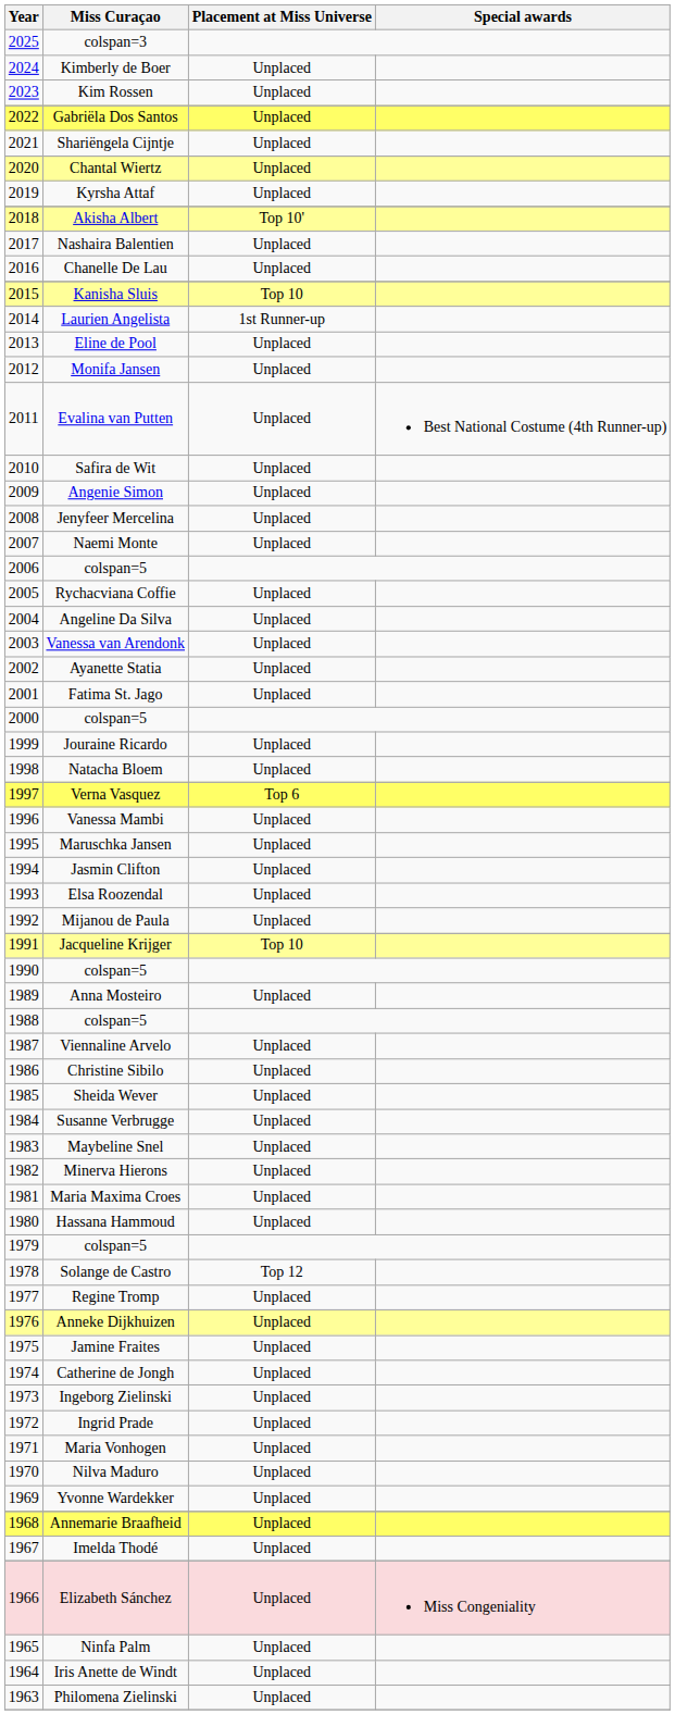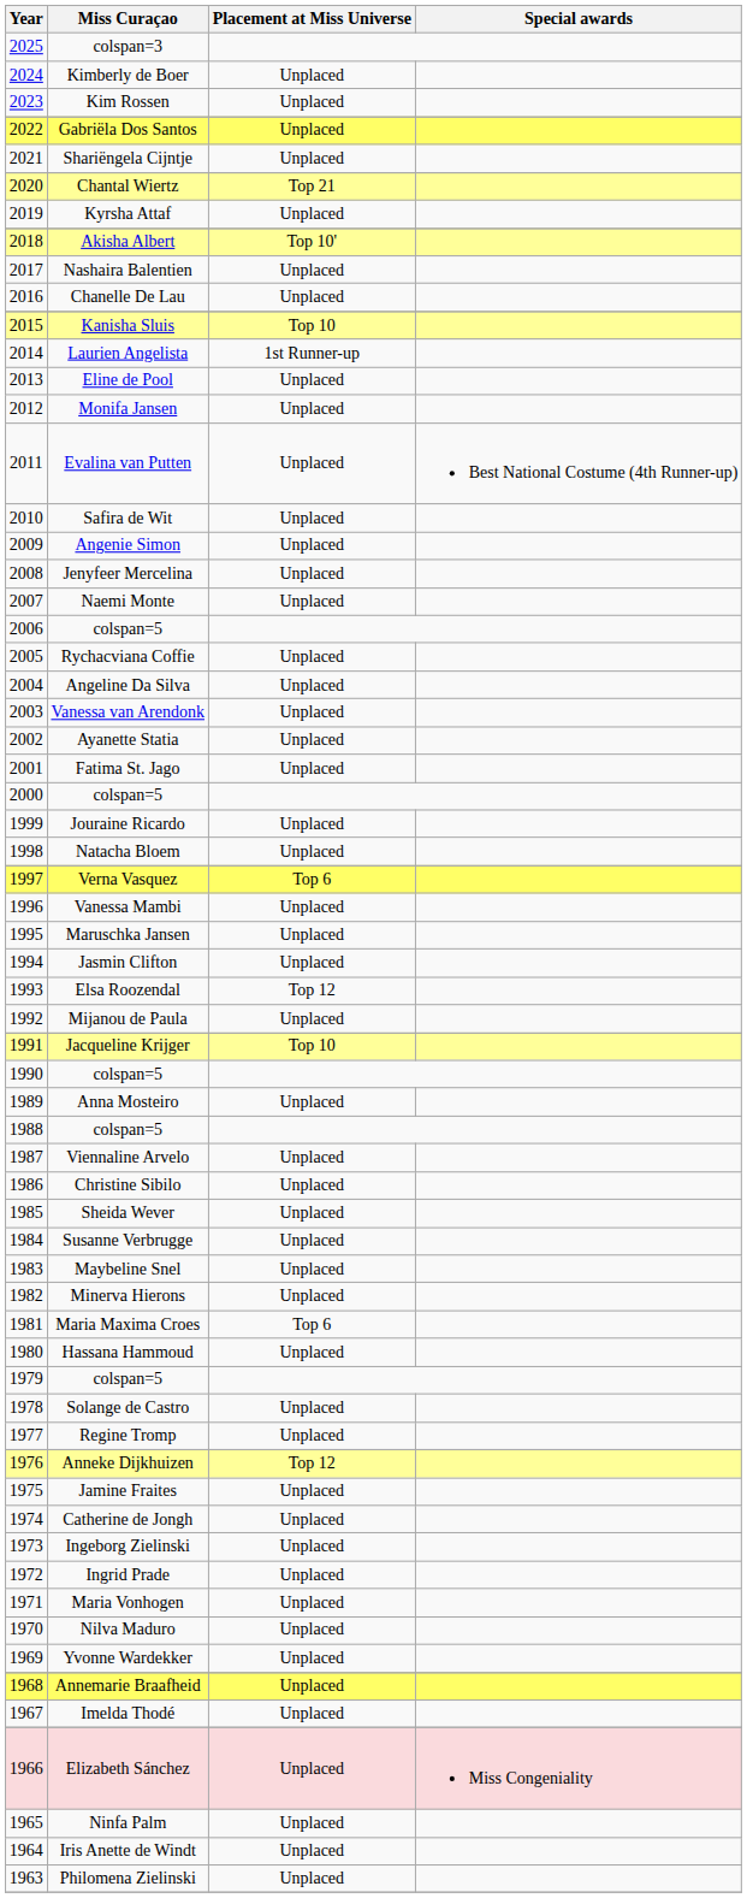Chantal Wiertz | Placement at Miss Universe: Unplaced -> Top 21
Elsa Roozendal | Placement at Miss Universe: Unplaced -> Top 12
Maria Maxima Croes | Placement at Miss Universe: Unplaced -> Top 6
Solange de Castro | Placement at Miss Universe: Top 12 -> Unplaced
Anneke Dijkhuizen | Placement at Miss Universe: Unplaced -> Top 12
